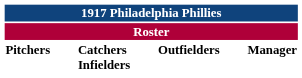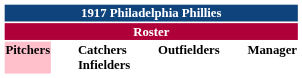Pitchers | column 1: no background -> pink background
